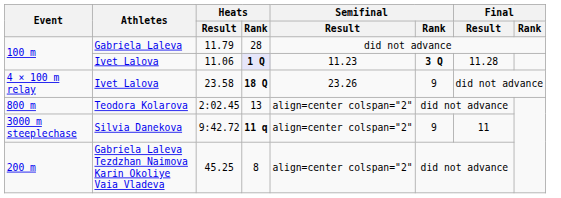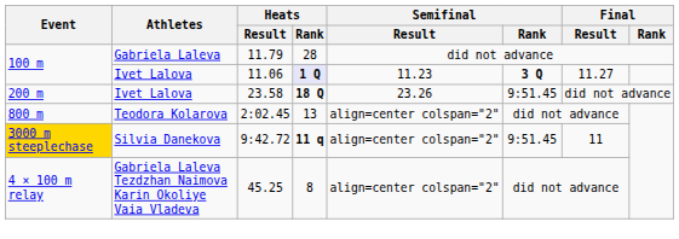11.06 | Final / Result: 11.28 -> 11.27
23.58 | Event: 4 × 100 m relay -> 200 m
23.58 | Semifinal / Rank: 9 -> 9:51.45
9:42.72 | Event: no background -> gold background
9:42.72 | Semifinal / Rank: 9 -> 9:51.45
45.25 | Event: 200 m -> 4 × 100 m relay
